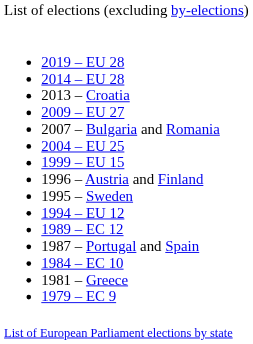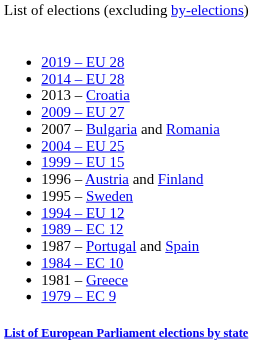row 3 | column 1: normal -> bold
